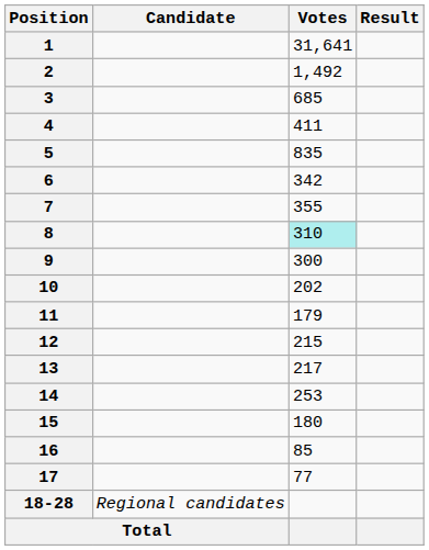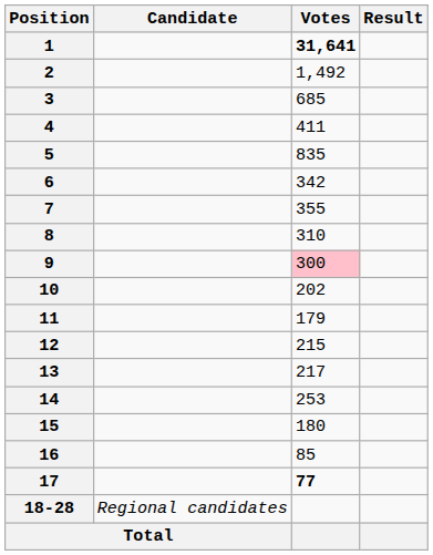1 | Votes: normal -> bold
8 | Votes: paleturquoise background -> no background
9 | Votes: no background -> pink background
17 | Votes: normal -> bold
